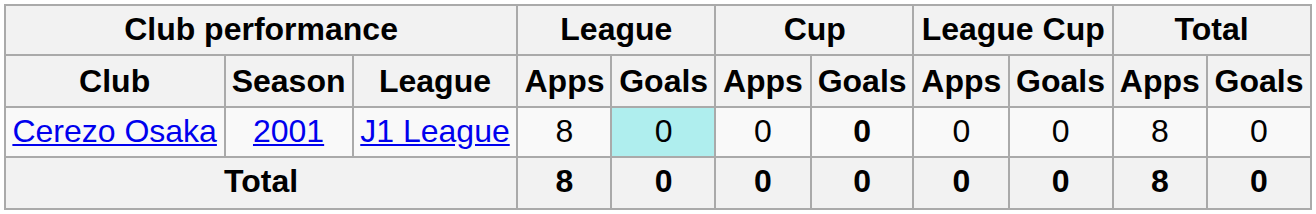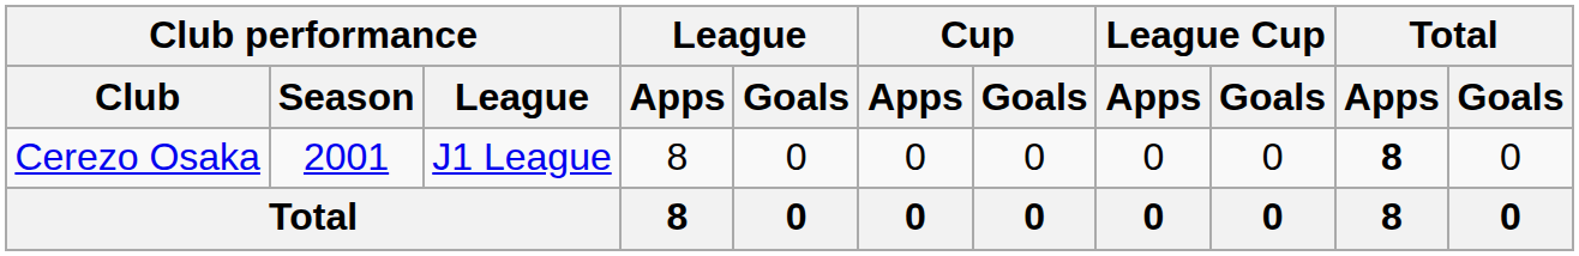Cerezo Osaka | League / Goals: paleturquoise background -> no background
Cerezo Osaka | Cup / Goals: bold -> normal
Cerezo Osaka | Total / Apps: normal -> bold
